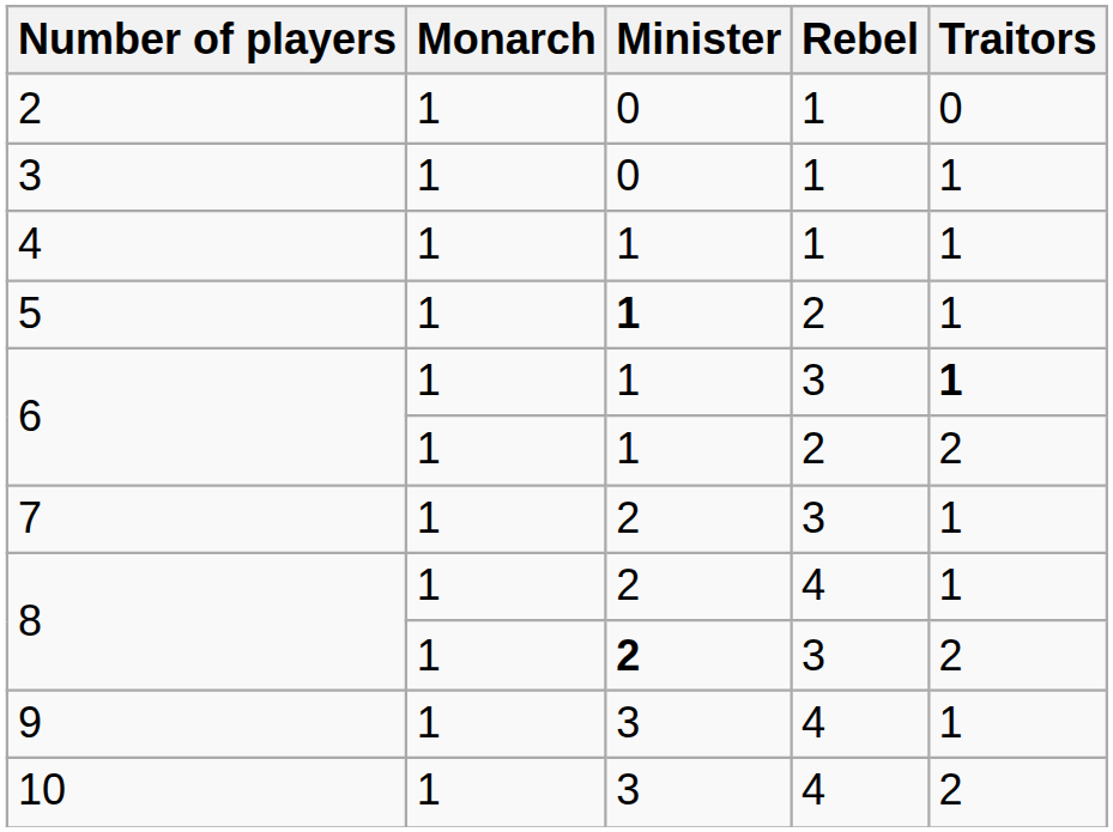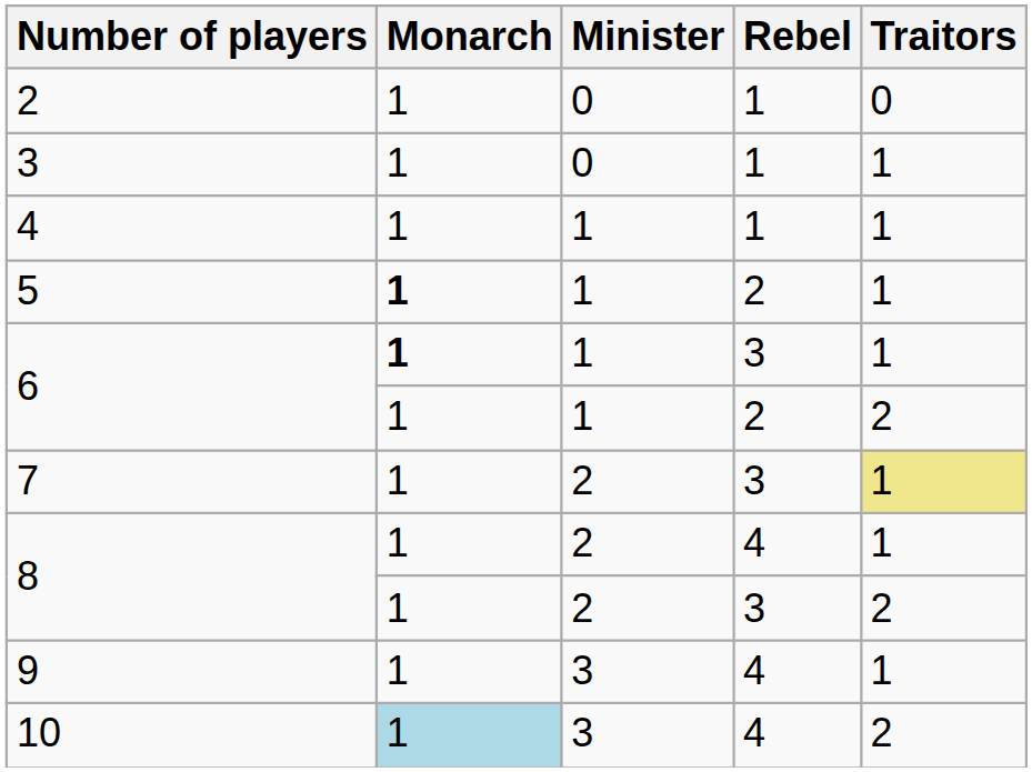5 | Monarch: normal -> bold
5 | Minister: bold -> normal
6 / 3 | Monarch: normal -> bold
6 / 3 | Traitors: bold -> normal
7 | Traitors: no background -> khaki background
8 / 3 | Minister: bold -> normal
10 | Monarch: no background -> lightblue background
